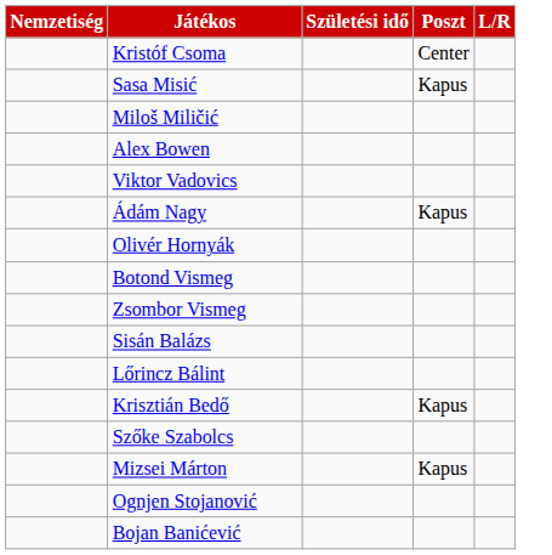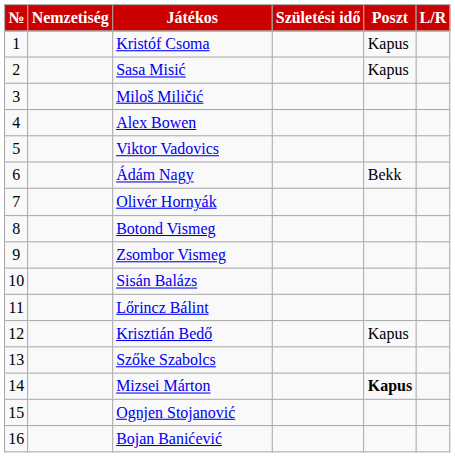+ column: № | 1 | 2 | 3 | 4 | 5 | 6 | 7 | 8 | 9 | 10 | 11 | 12 | 13 | 14 | 15 | 16
Kristóf Csoma | Poszt: Center -> Kapus
Ádám Nagy | Poszt: Kapus -> Bekk
Mizsei Márton | Poszt: normal -> bold
